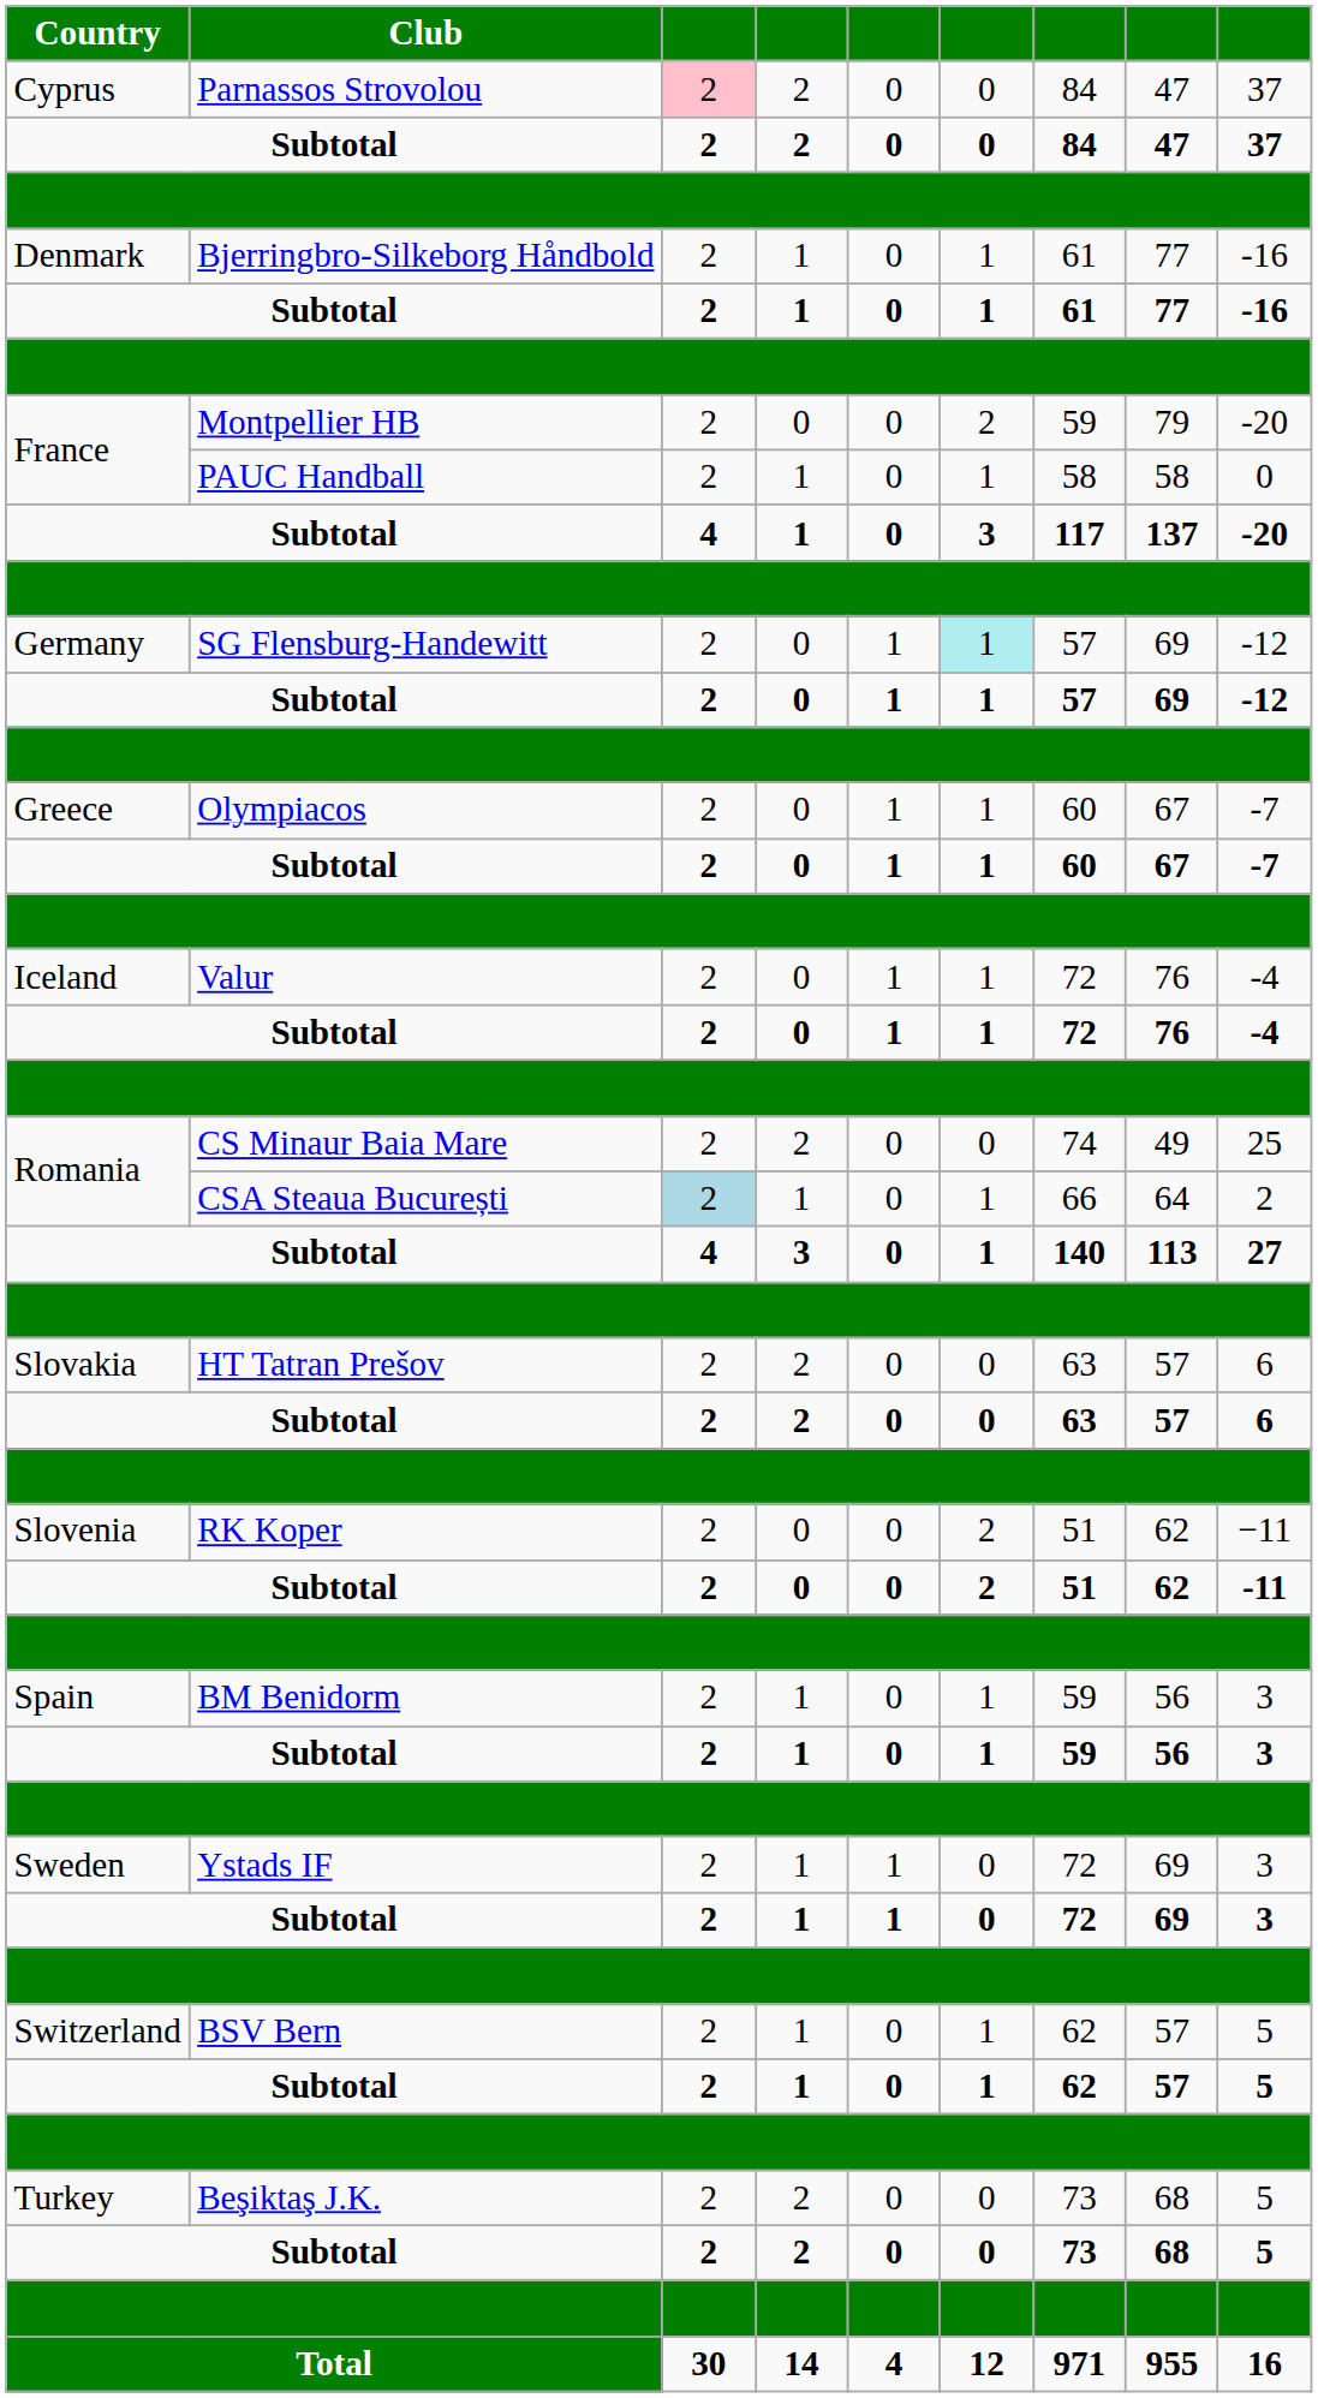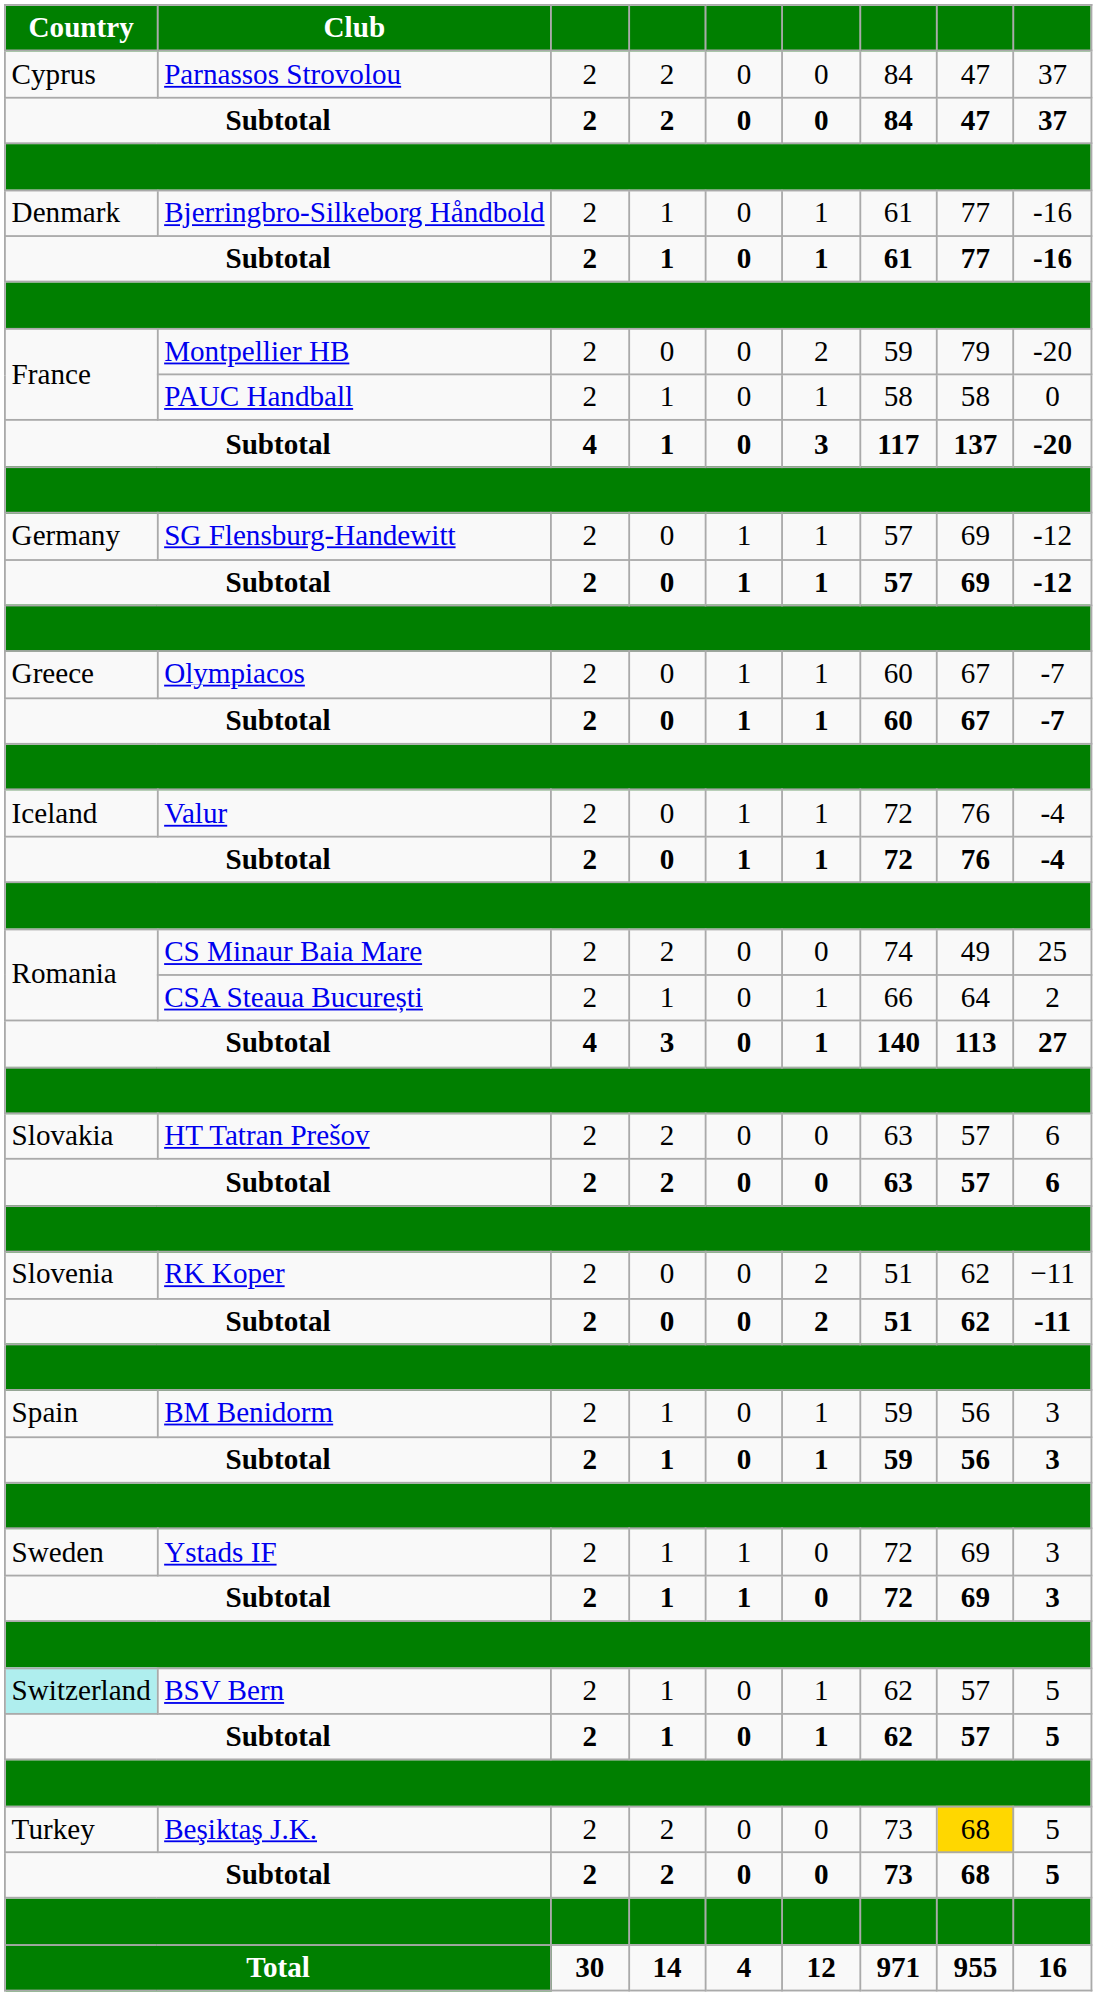Parnassos Strovolou | column 3: pink background -> no background
SG Flensburg-Handewitt | column 6: paleturquoise background -> no background
CSA Steaua București | column 3: lightblue background -> no background
BSV Bern | Country: no background -> paleturquoise background
Beşiktaş J.K. | column 8: no background -> gold background
